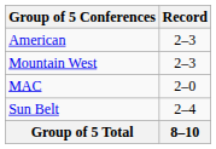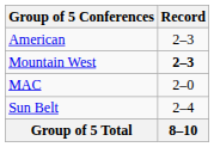Mountain West | Record: normal -> bold
